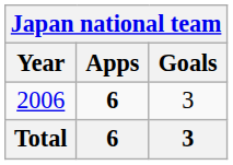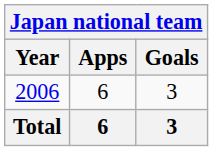2006 | Apps: bold -> normal
